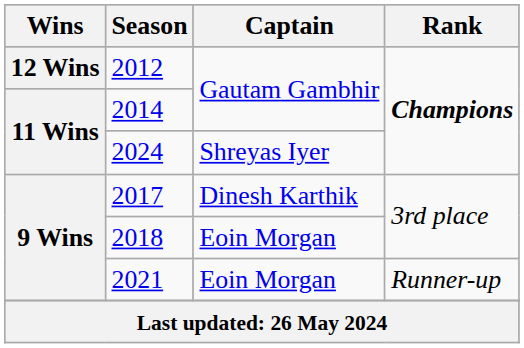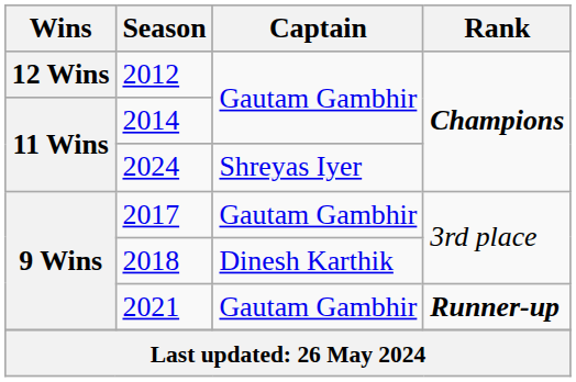2017 | Captain: Dinesh Karthik -> Gautam Gambhir
2018 | Captain: Eoin Morgan -> Dinesh Karthik
2021 | Captain: Eoin Morgan -> Gautam Gambhir
2021 | Rank: normal -> bold
